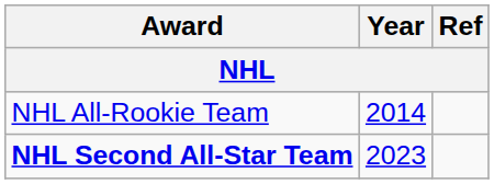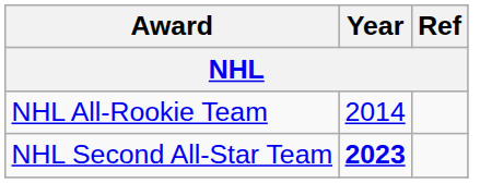row 4 | Award: bold -> normal
row 4 | Year: normal -> bold
